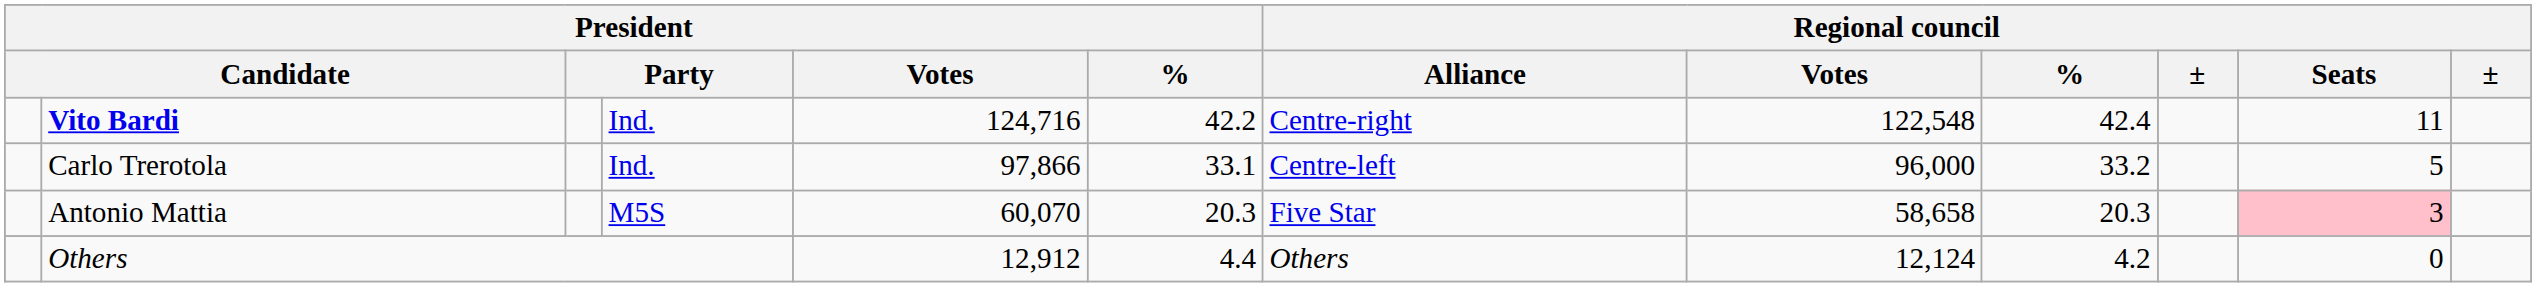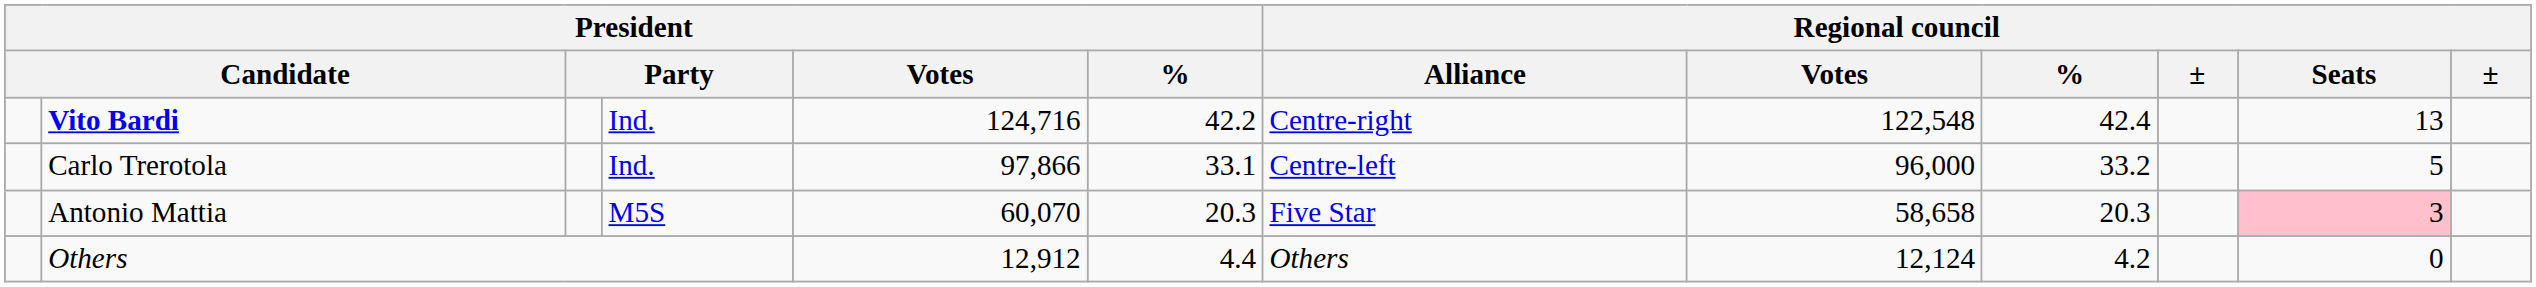Vito Bardi | Regional council / Seats: 11 -> 13
